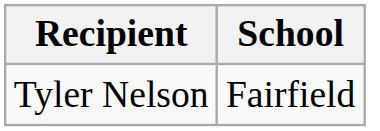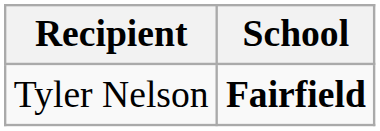Tyler Nelson | School: normal -> bold
